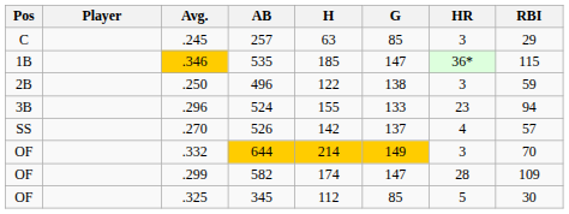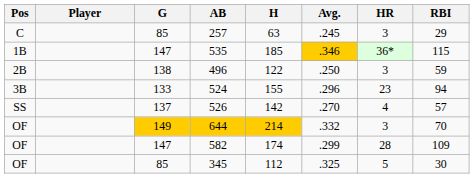columns swapped: G <-> Avg.
